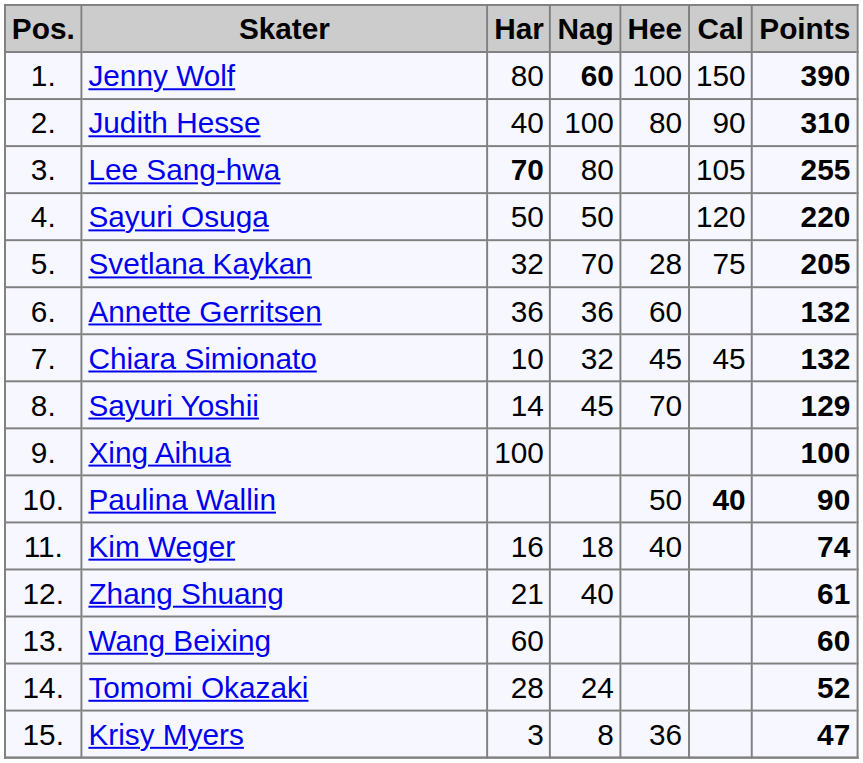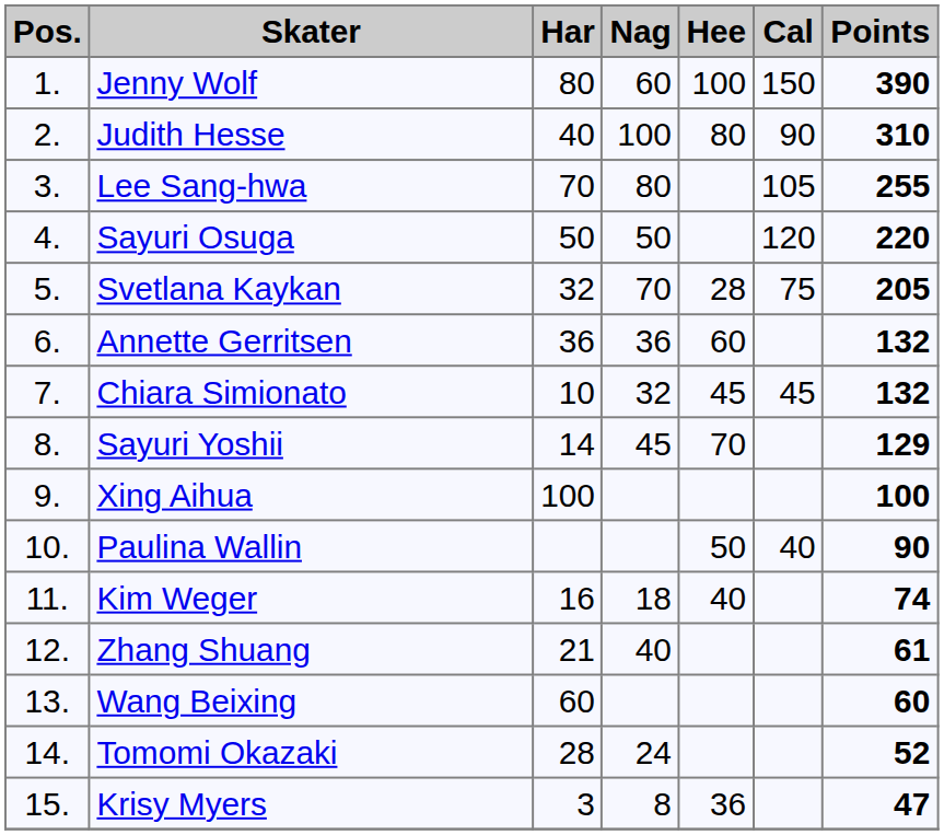Jenny Wolf | Nag: bold -> normal
Lee Sang-hwa | Har: bold -> normal
Paulina Wallin | Cal: bold -> normal
